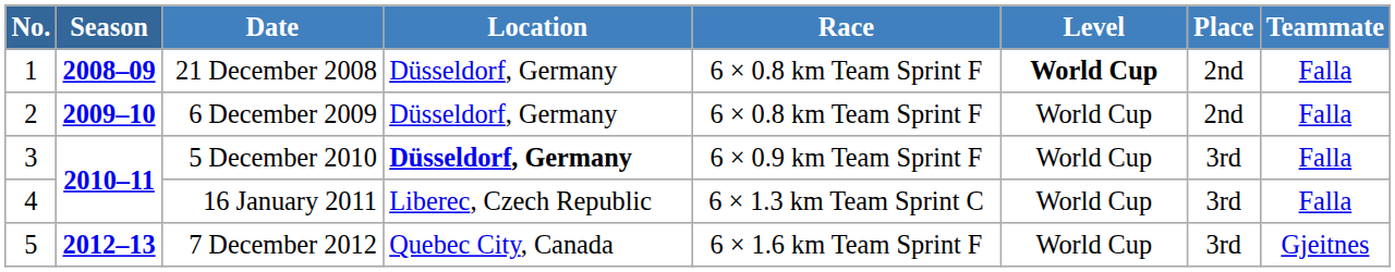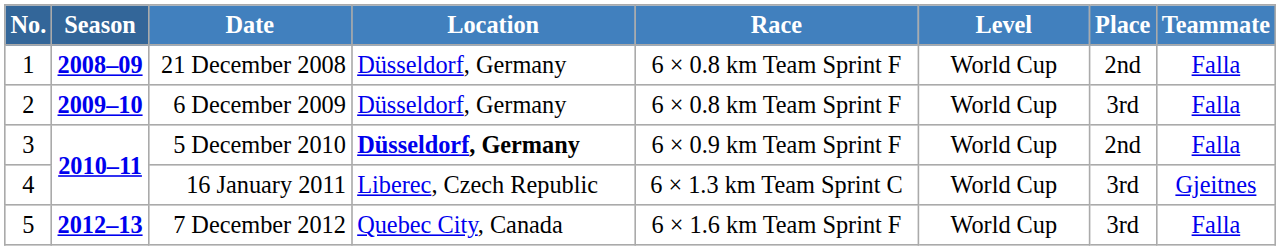21 December 2008 | Level: bold -> normal
6 December 2009 | Place: 2nd -> 3rd
5 December 2010 | Place: 3rd -> 2nd
16 January 2011 | Teammate: Falla -> Gjeitnes
7 December 2012 | Teammate: Gjeitnes -> Falla
